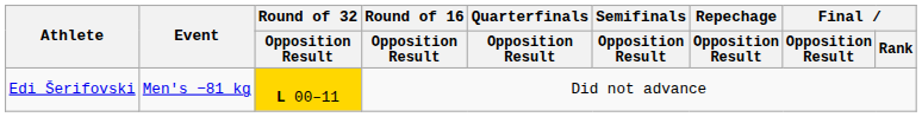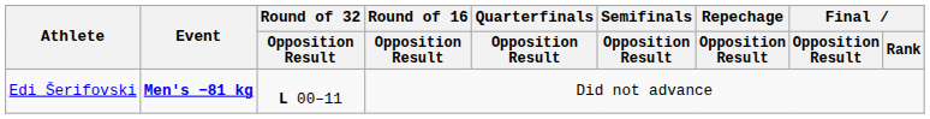Edi Šerifovski | Event: normal -> bold
Edi Šerifovski | Round of 32 / Opposition Result: gold background -> no background
